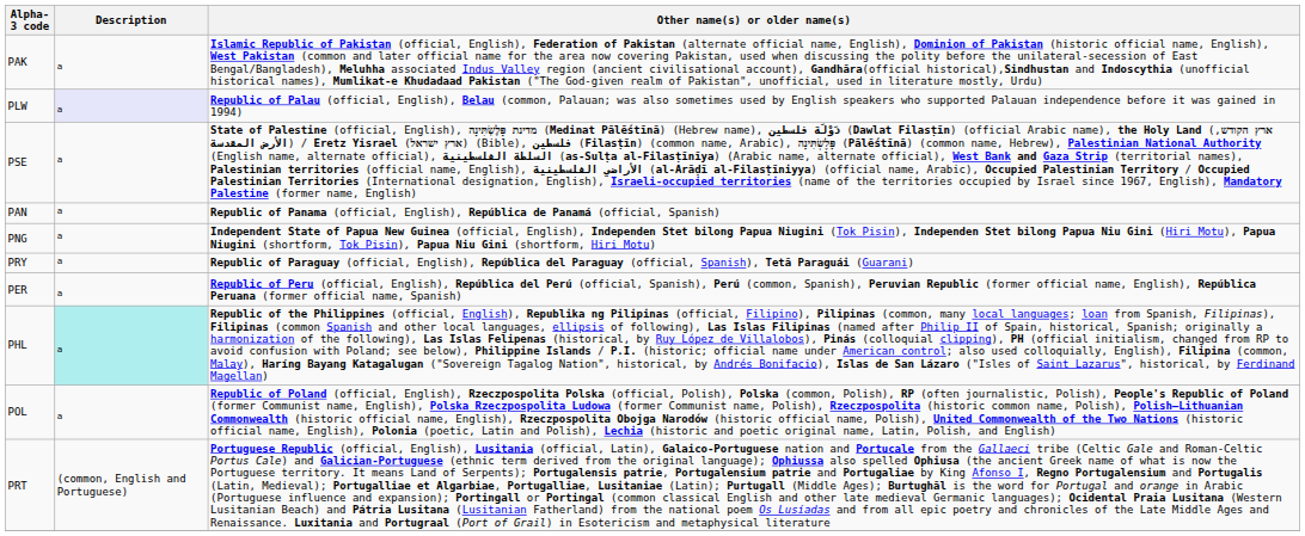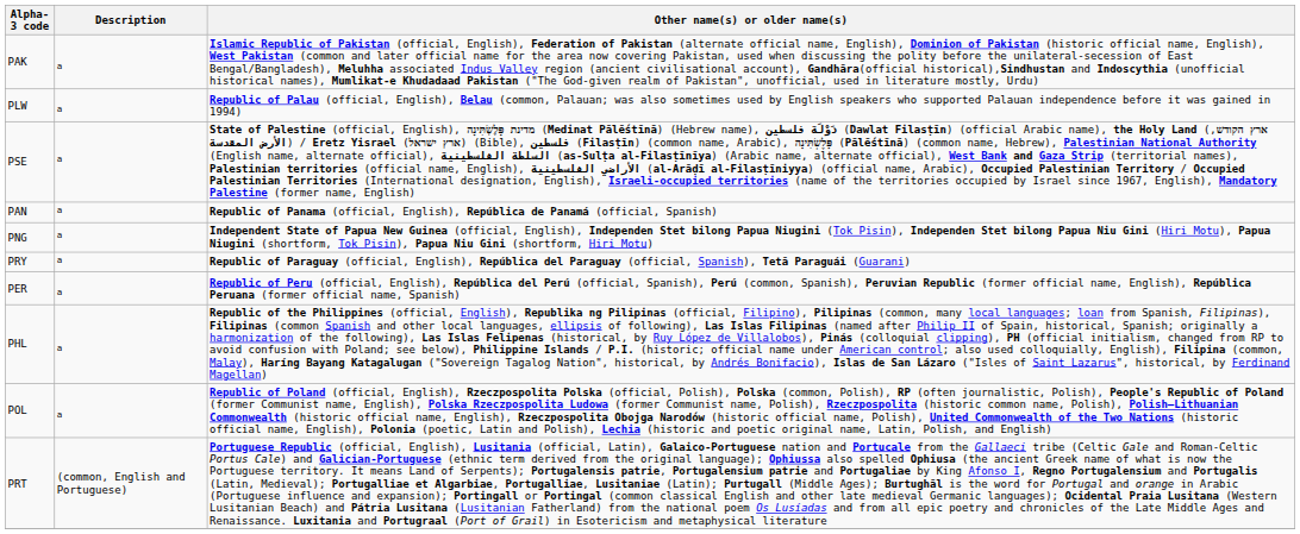PLW | Description: lavender background -> no background
PHL | Description: paleturquoise background -> no background
